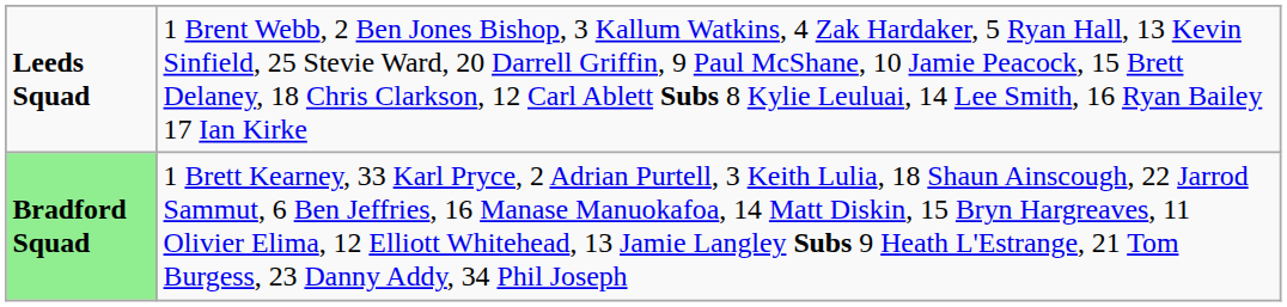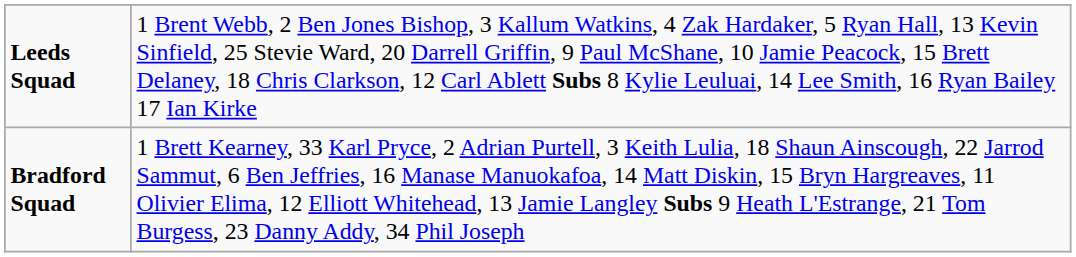Bradford Squad | column 1: lightgreen background -> no background
